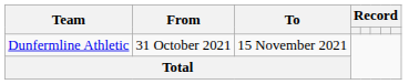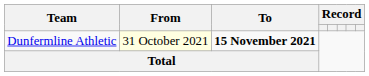Dunfermline Athletic | From: no background -> lightyellow background
Dunfermline Athletic | To: normal -> bold
